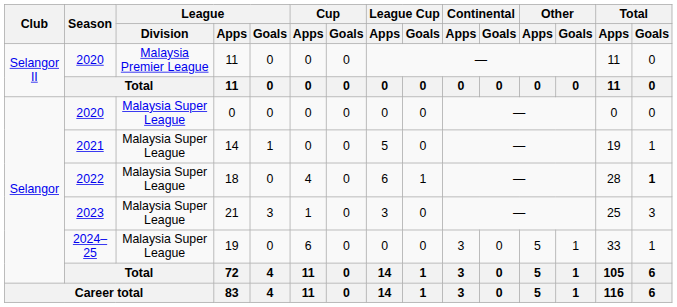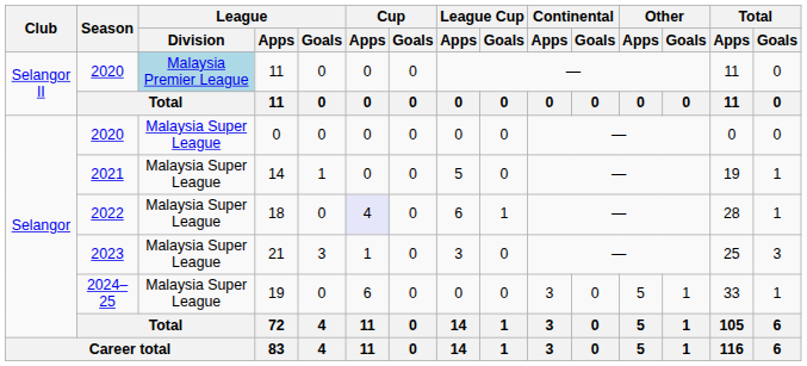2020 / 11 | League / Division: no background -> lightblue background
18 | Cup / Apps: no background -> lavender background
18 | Total / Goals: bold -> normal
